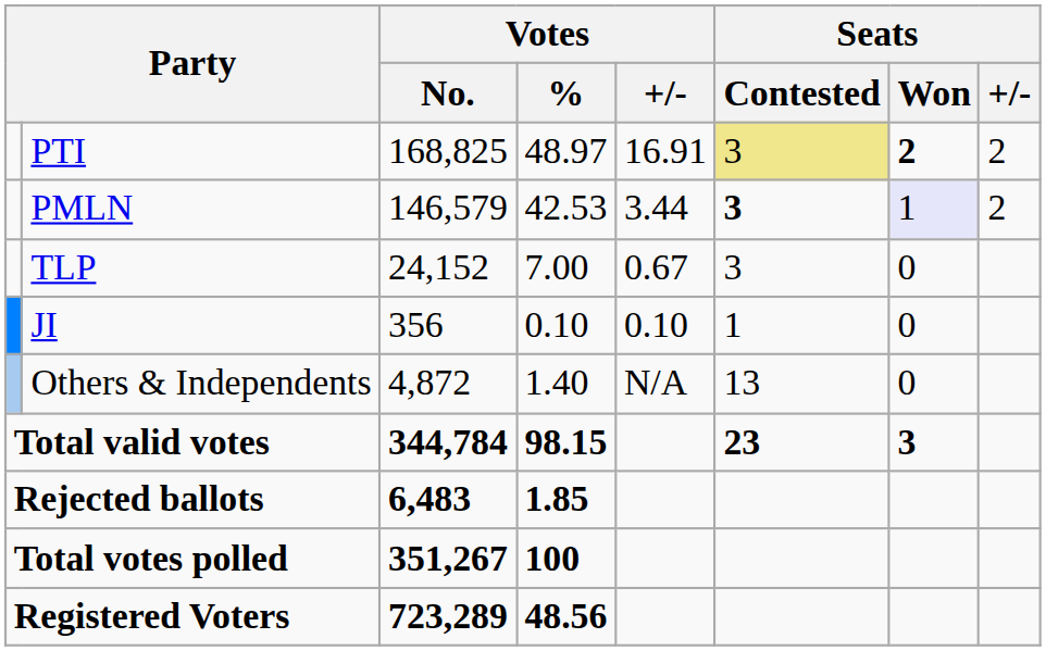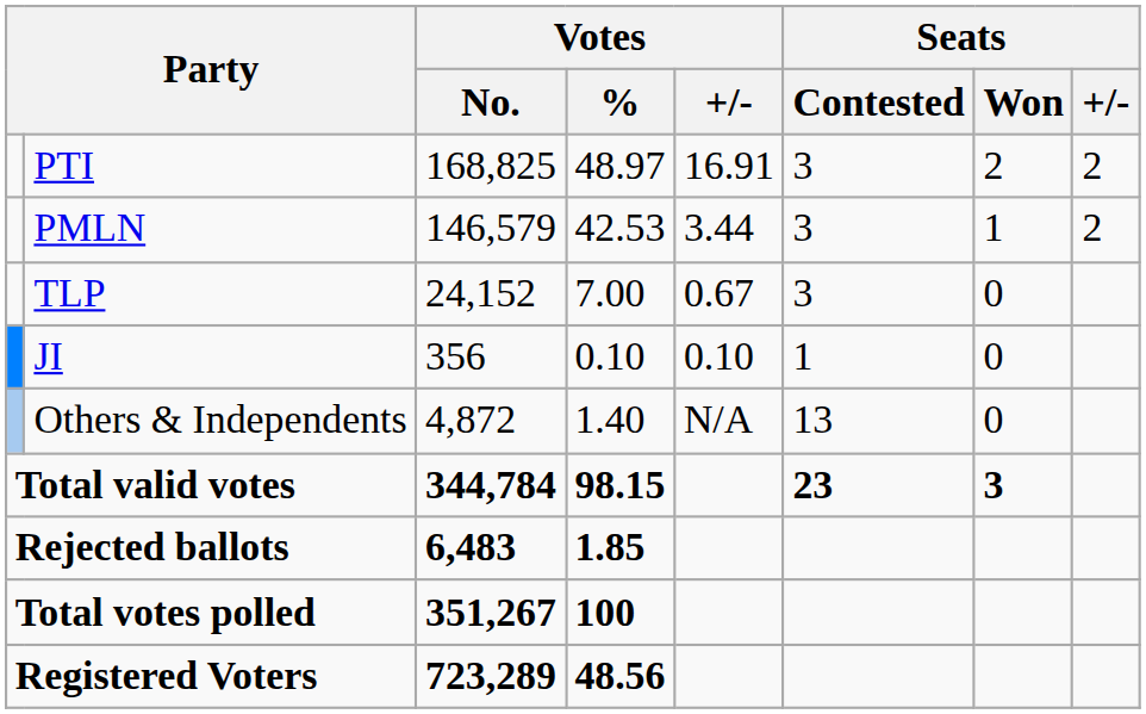PTI | Seats / Contested: khaki background -> no background
PTI | Seats / Won: bold -> normal
PMLN | Seats / Contested: bold -> normal
PMLN | Seats / Won: lavender background -> no background
